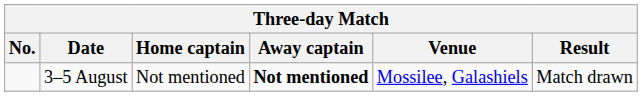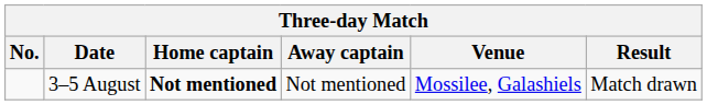3–5 August | Home captain: normal -> bold
3–5 August | Away captain: bold -> normal
